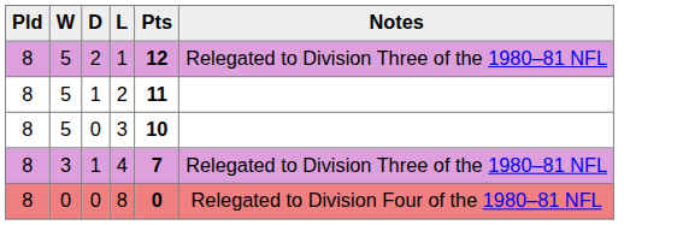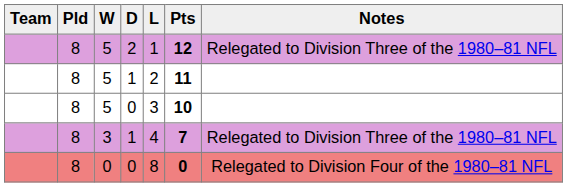+ column: Team
